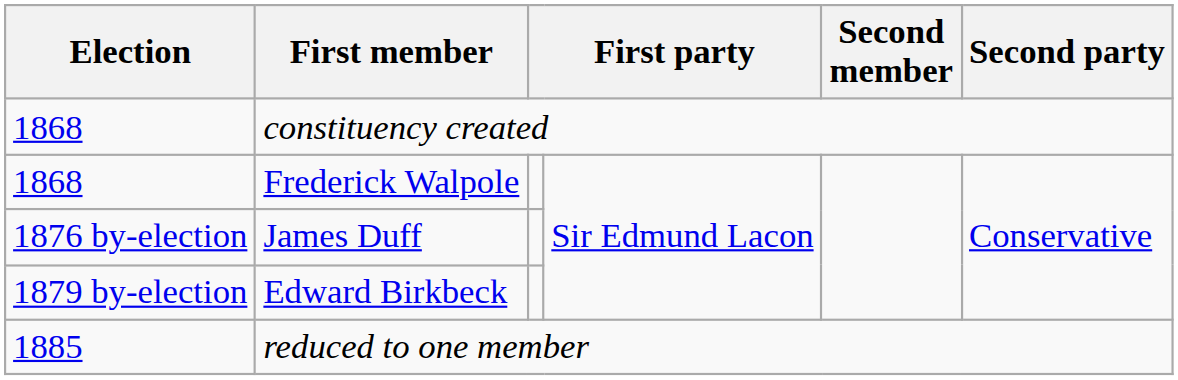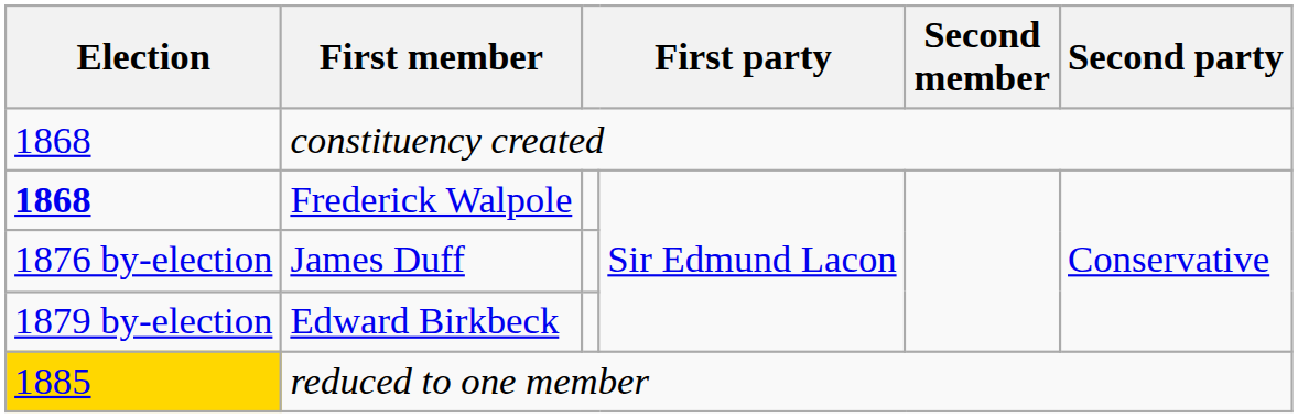Frederick Walpole | Election: normal -> bold
reduced to one member | Election: no background -> gold background
